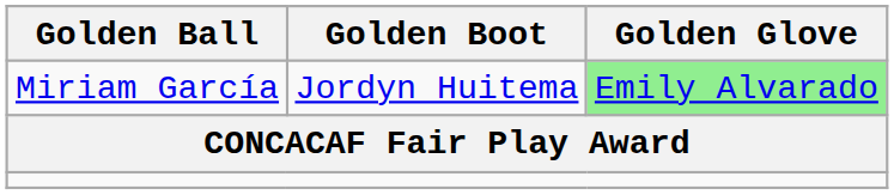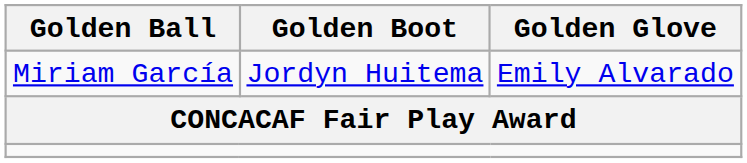Miriam García | Golden Glove: lightgreen background -> no background
